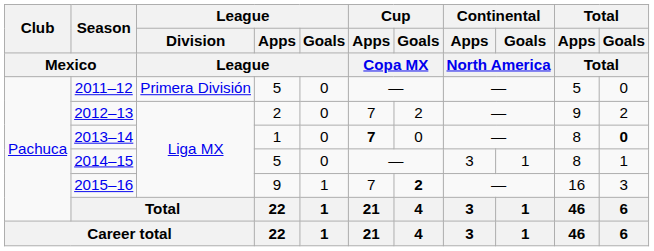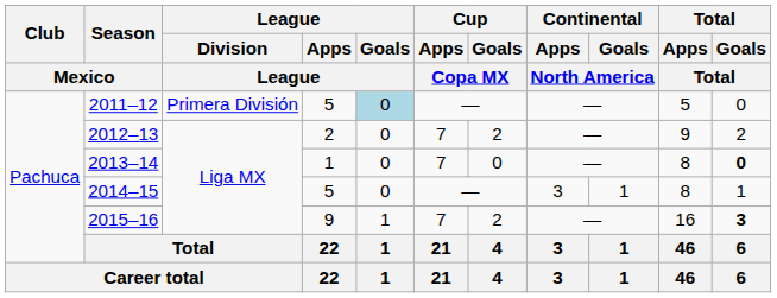2011–12 | League / Goals / League: no background -> lightblue background
2013–14 | Cup / Apps / Copa MX: bold -> normal
2015–16 | Cup / Goals / Copa MX: bold -> normal
2015–16 | Total / Goals / Total: normal -> bold
